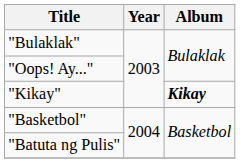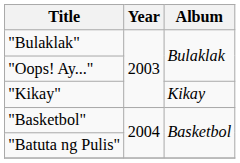"Kikay" | Album: bold -> normal
